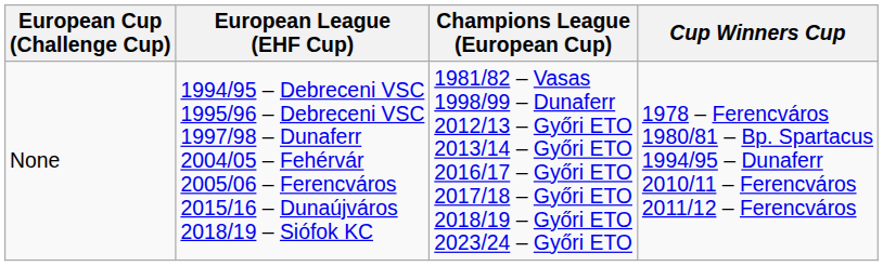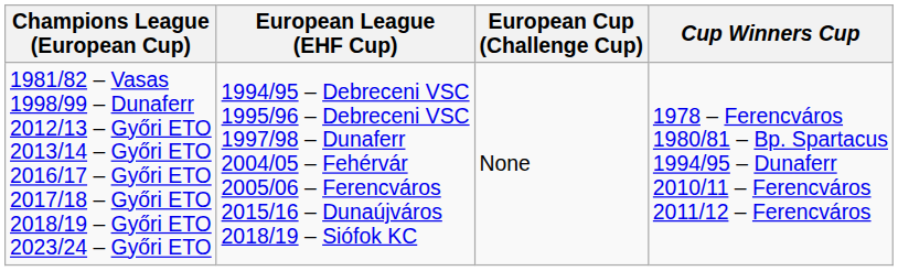columns swapped: Champions League (European Cup) <-> European Cup (Challenge Cup)
